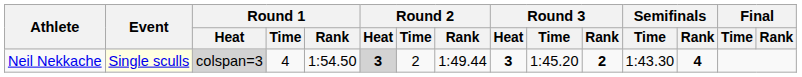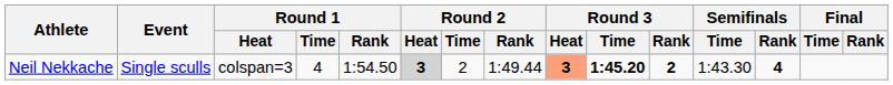Neil Nekkache | Event: lightyellow background -> no background
Neil Nekkache | Round 1 / Heat: lightgrey background -> no background
Neil Nekkache | Round 3 / Heat: no background -> lightsalmon background
Neil Nekkache | Round 3 / Time: normal -> bold
